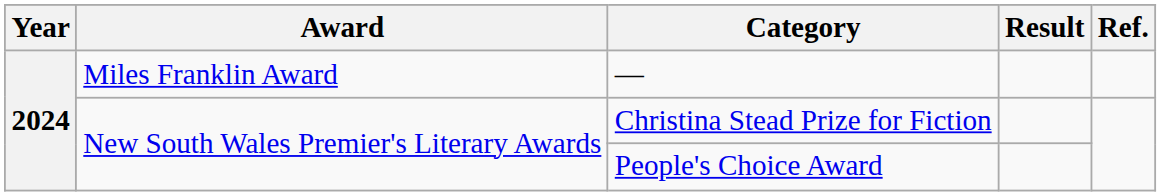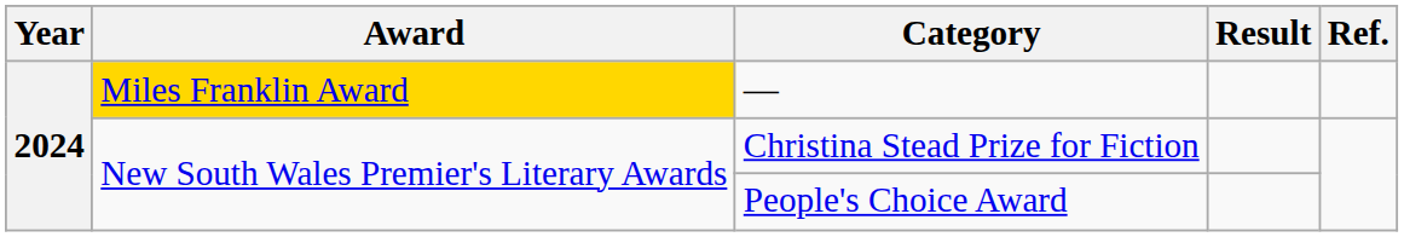— | Award: no background -> gold background
